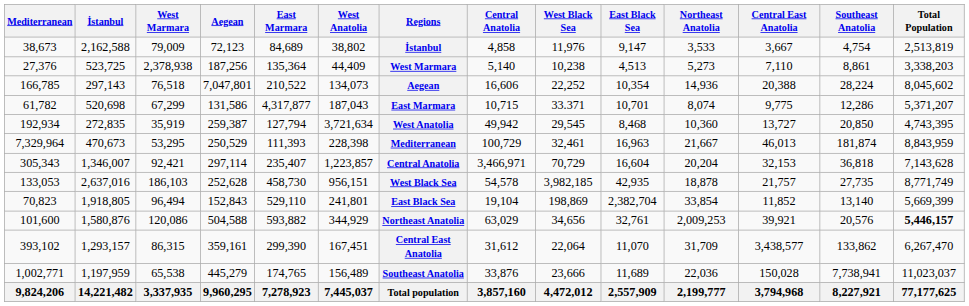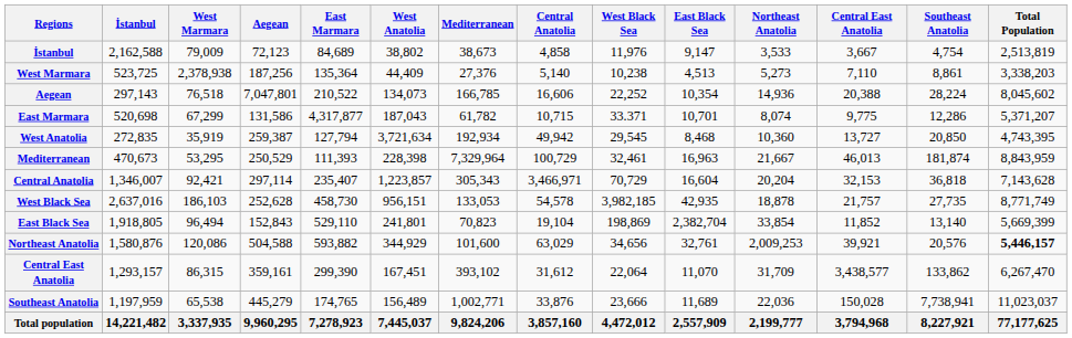columns swapped: Regions <-> Mediterranean
